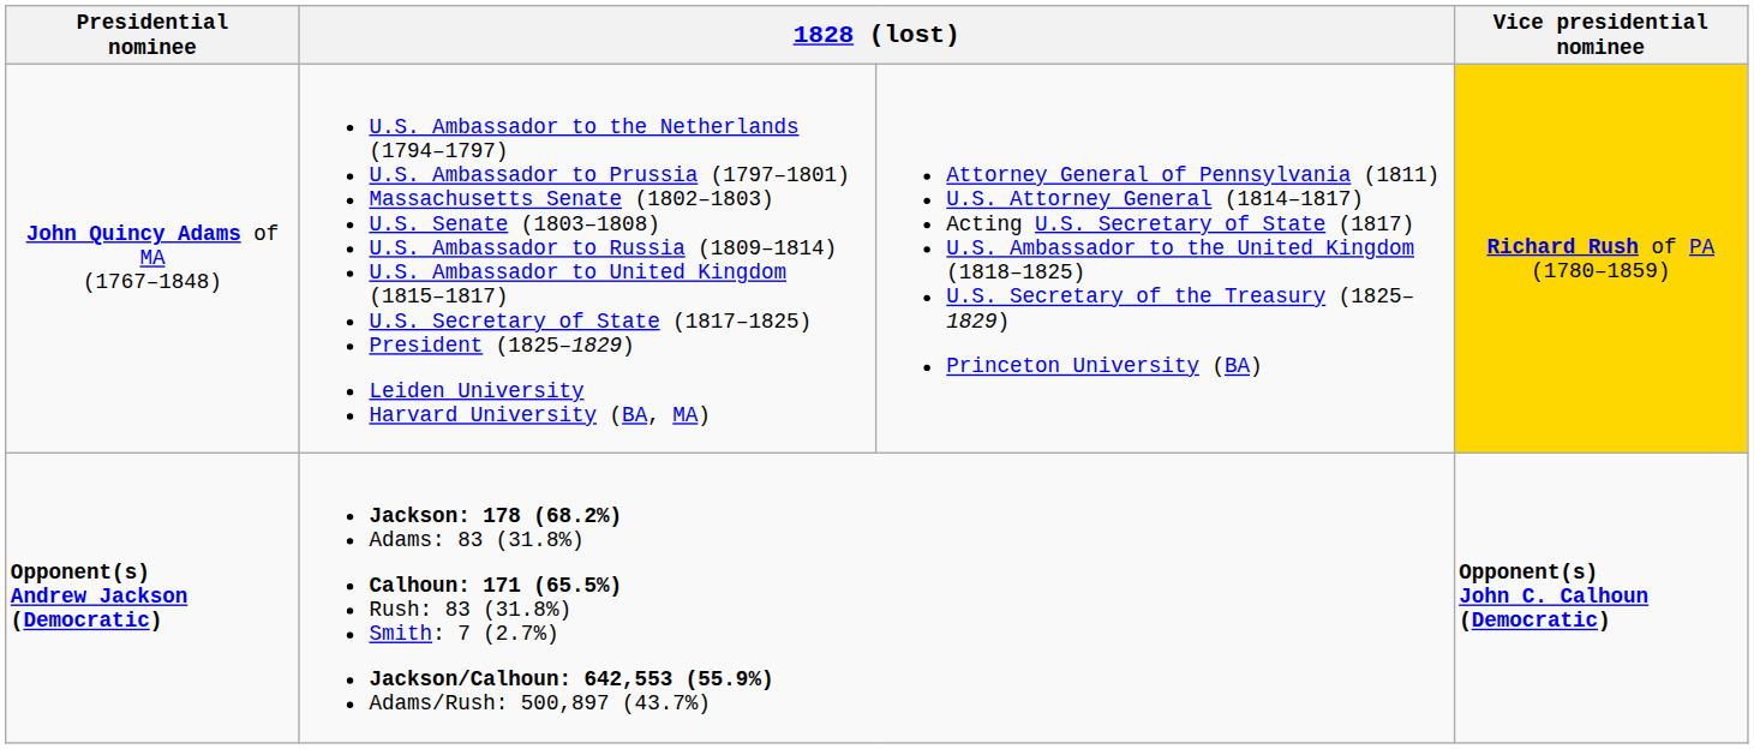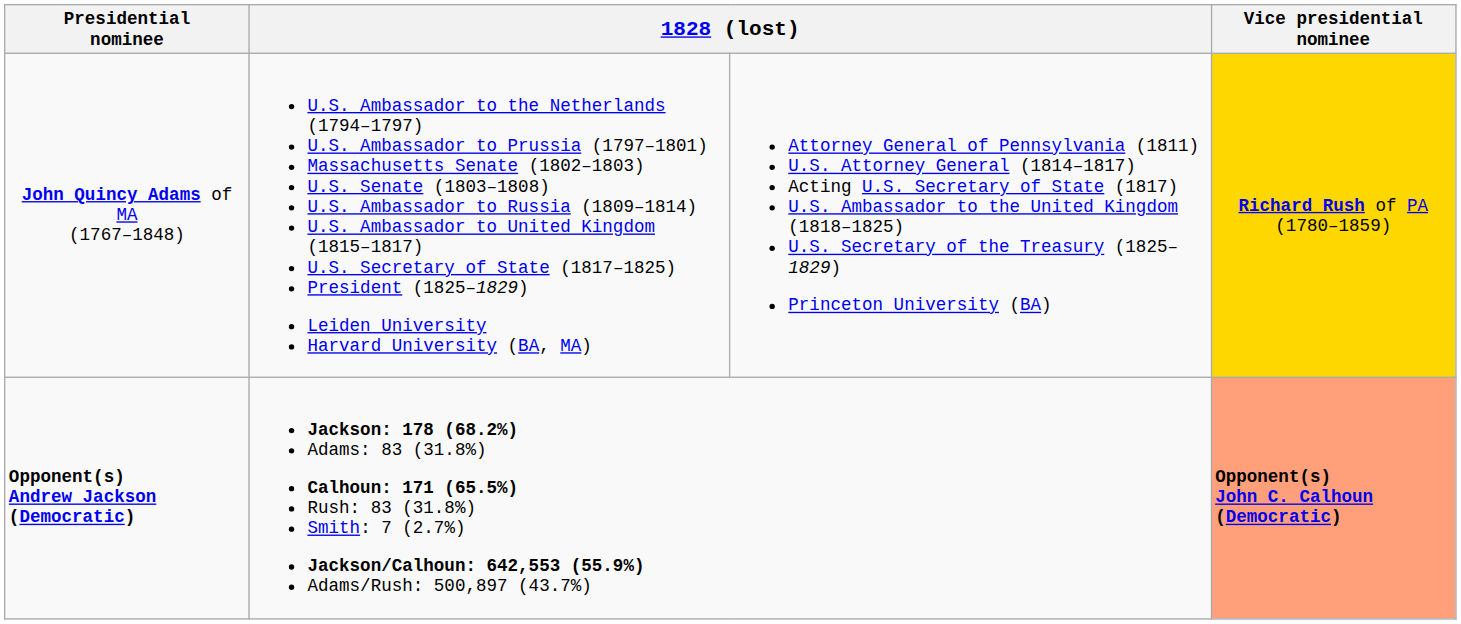Opponent(s) Andrew Jackson (Democratic) | Vice presidential nominee: no background -> lightsalmon background
